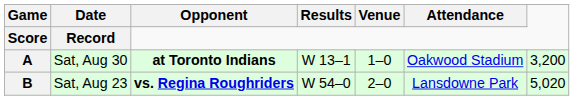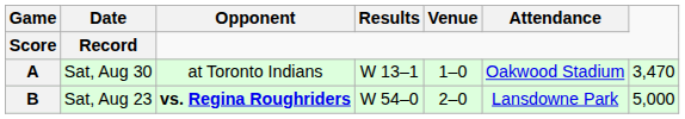A | Opponent: bold -> normal
A | column 7: 3,200 -> 3,470
B | column 7: 5,020 -> 5,000
